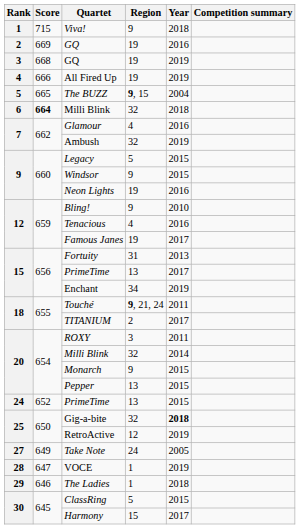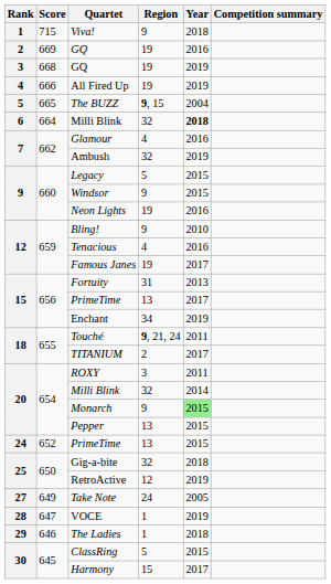6 / Milli Blink | Score: bold -> normal
6 / Milli Blink | Year: normal -> bold
Monarch | Year: no background -> lightgreen background
Gig-a-bite | Year: bold -> normal
